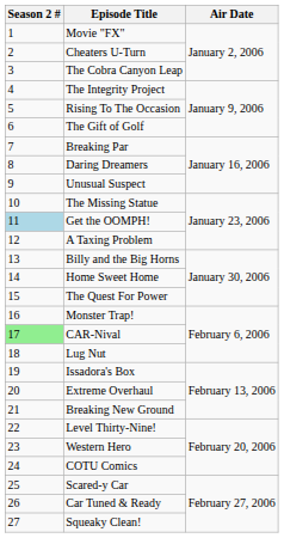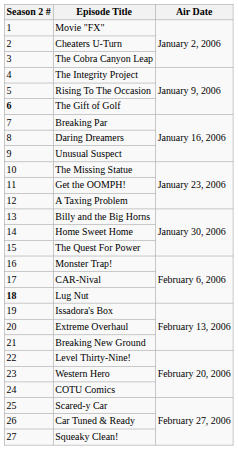The Gift of Golf | Season 2 #: normal -> bold
Get the OOMPH! | Season 2 #: lightblue background -> no background
CAR-Nival | Season 2 #: lightgreen background -> no background
Lug Nut | Season 2 #: normal -> bold
